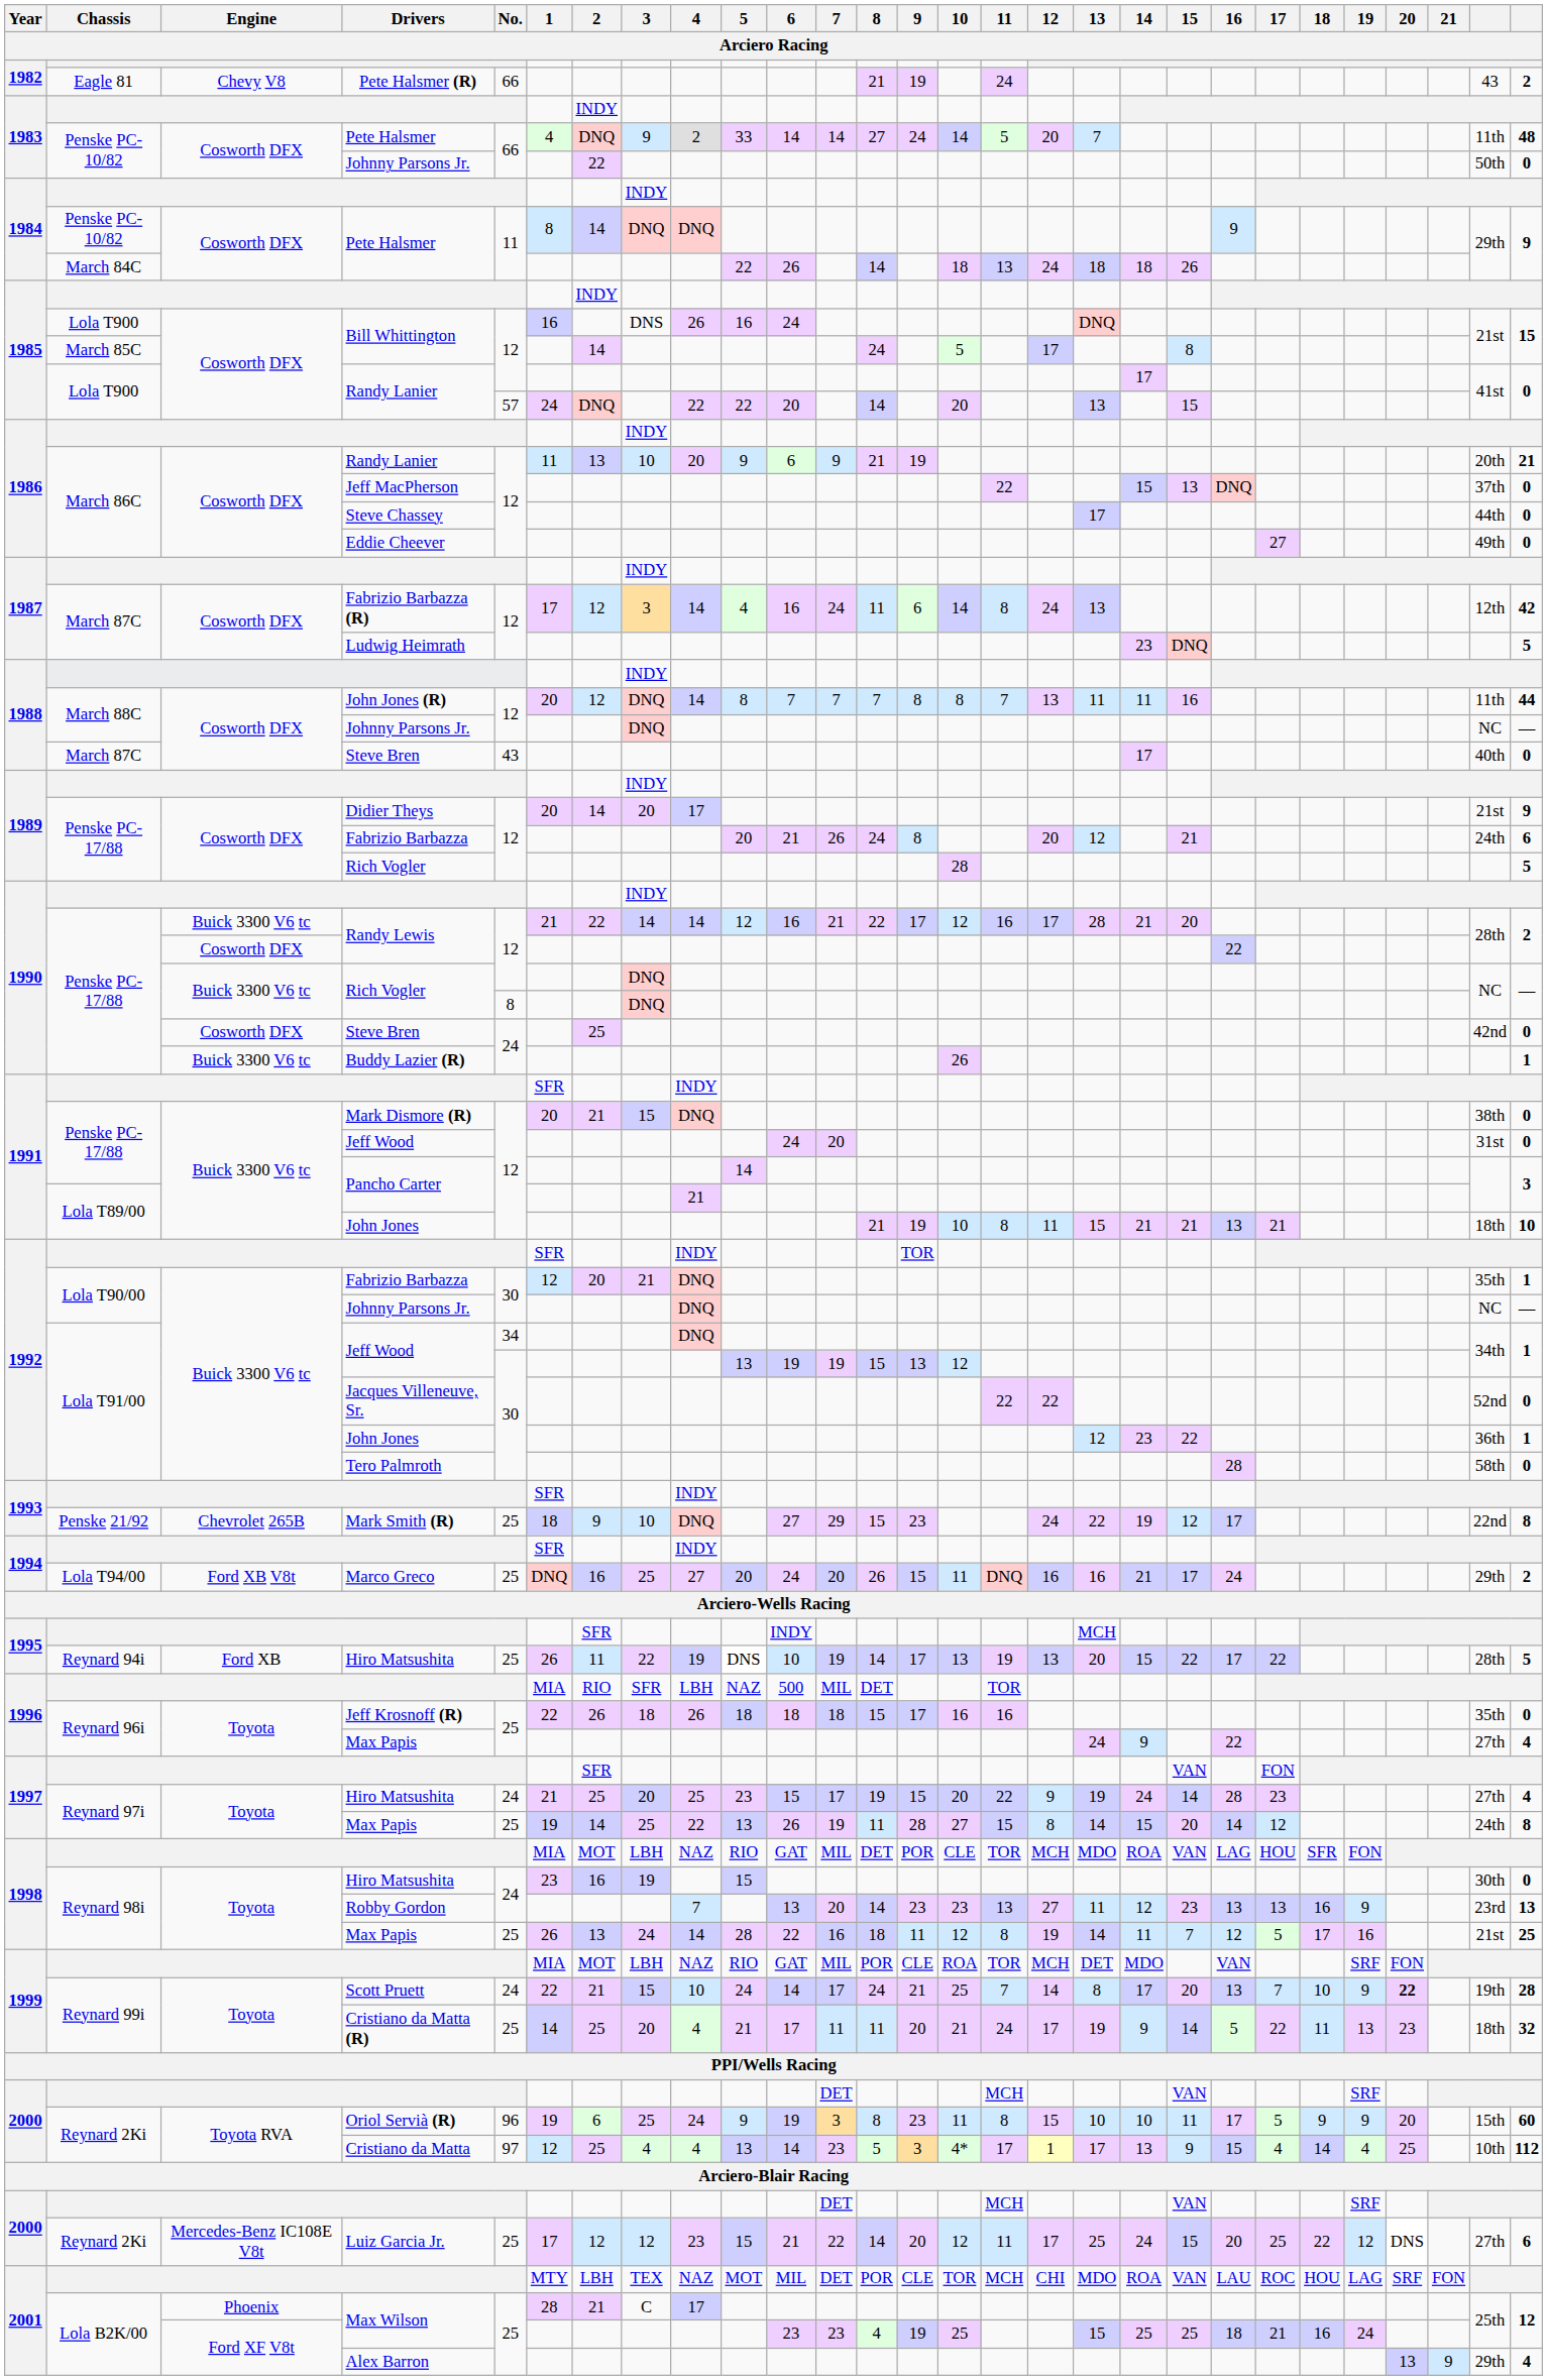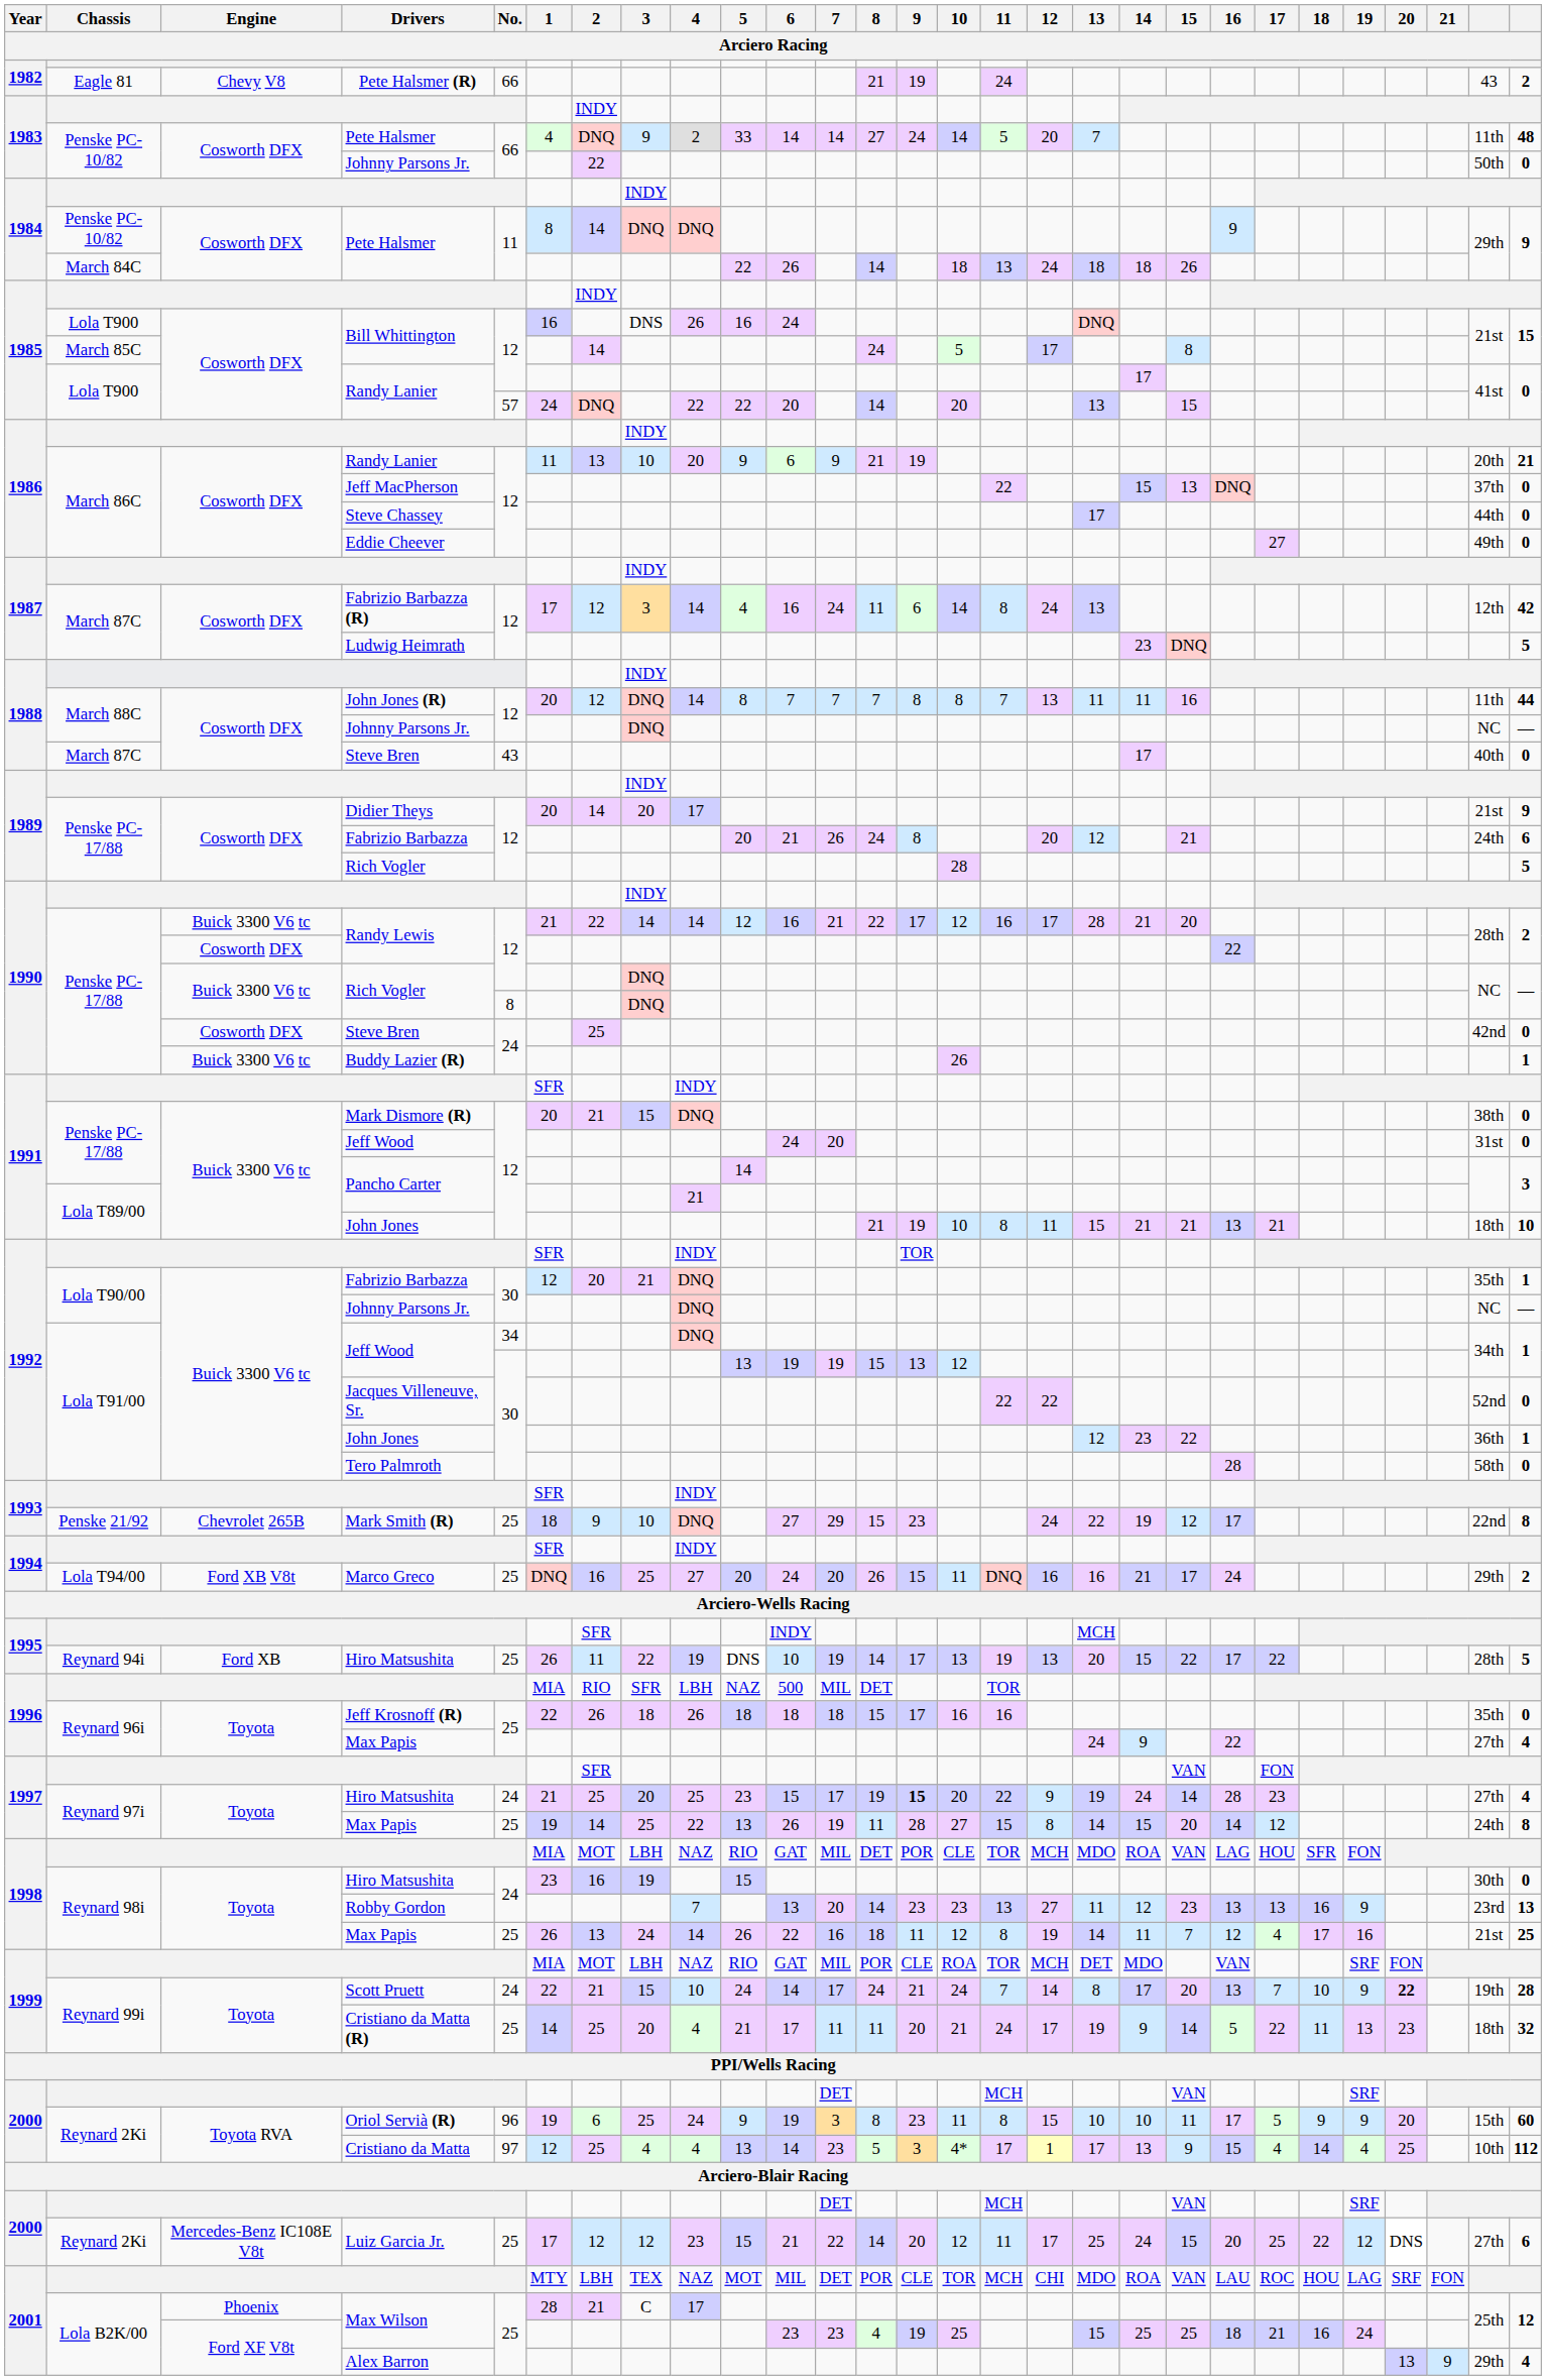1997 / Hiro Matsushita | 9: normal -> bold
1998 / Max Papis | 5: 28 -> 26
1998 / Max Papis | 17: 5 -> 4
Scott Pruett | 10: 25 -> 24
